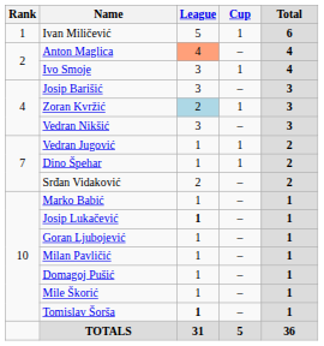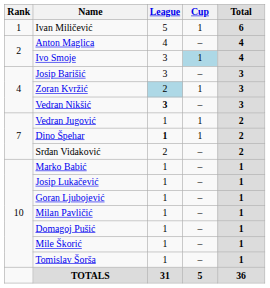Anton Maglica | League: lightsalmon background -> no background
Ivo Smoje | Cup: no background -> lightblue background
Vedran Nikšić | League: normal -> bold
Dino Špehar | League: normal -> bold
Josip Lukačević | League: bold -> normal
Tomislav Šorša | League: bold -> normal
